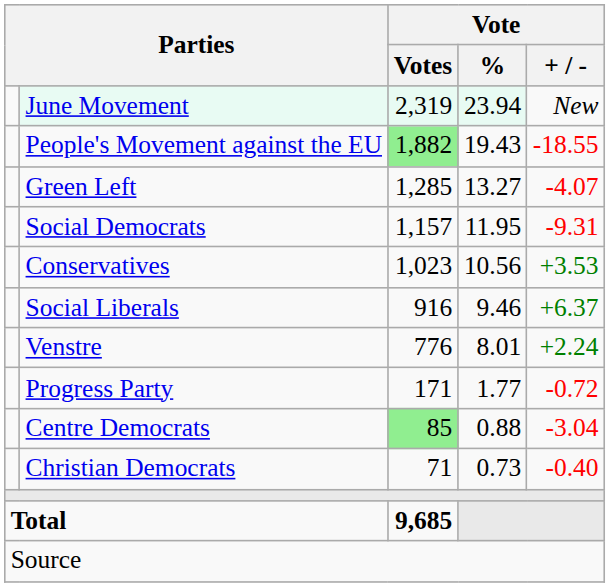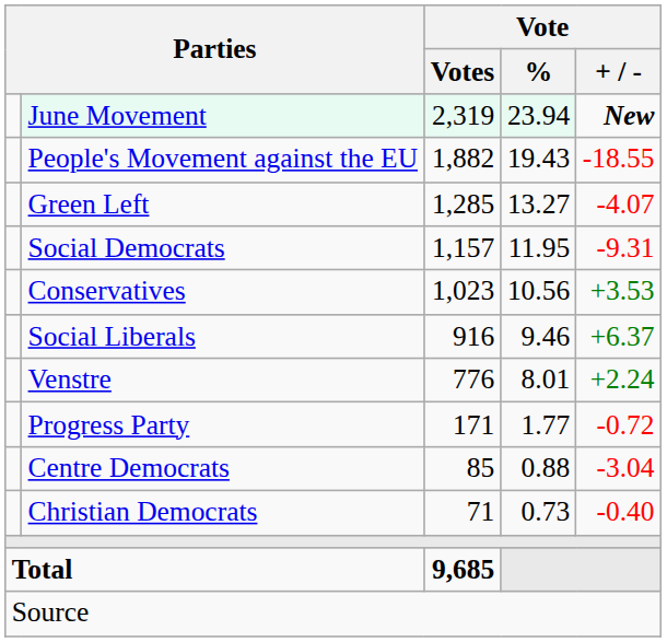June Movement | Vote / + / -: normal -> bold
People's Movement against the EU | Vote / Votes: lightgreen background -> no background
Centre Democrats | Vote / Votes: lightgreen background -> no background
